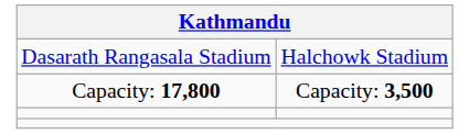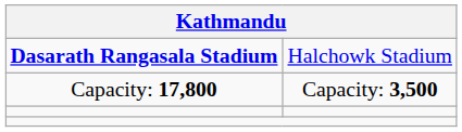row 2 | column 1: normal -> bold
